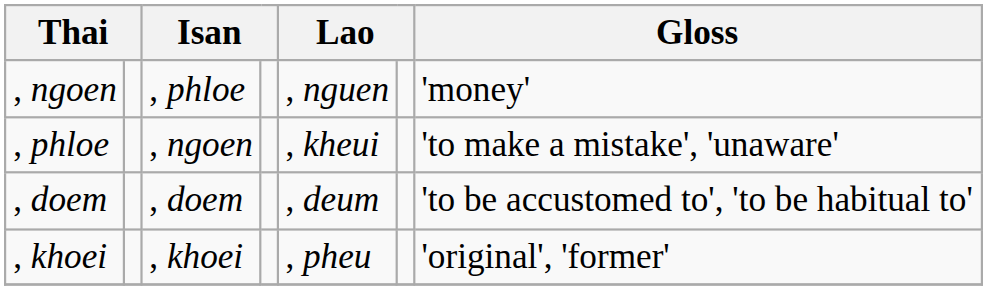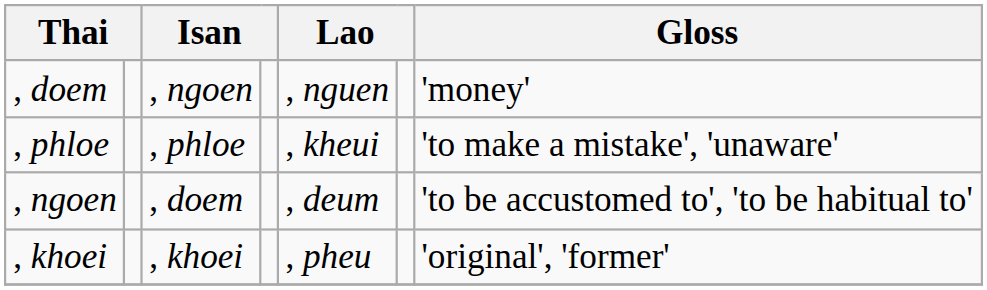row 2 | column 1: , ngoen -> , doem
row 2 | column 3: , phloe -> , ngoen
row 3 | column 3: , ngoen -> , phloe
row 4 | column 1: , doem -> , ngoen
